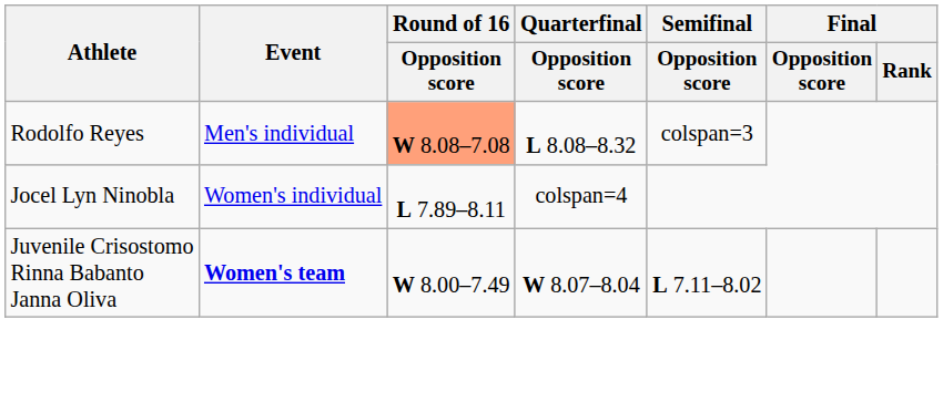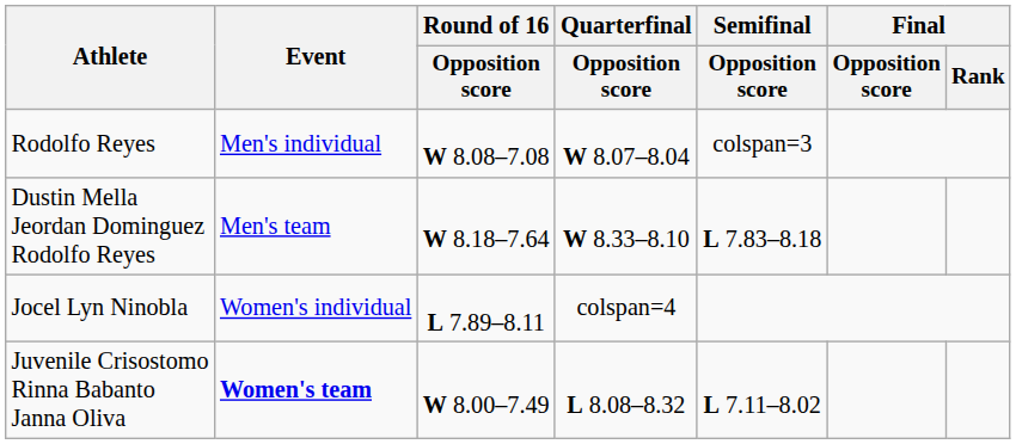Rodolfo Reyes | Round of 16 / Opposition score: lightsalmon background -> no background
Rodolfo Reyes | Quarterfinal / Opposition score: L 8.08–8.32 -> W 8.07–8.04
+ row: Dustin Mella Jeordan Dominguez Rodolfo Reyes | Men's team | W 8.18–7.64 | W 8.33–8.10 | L 7.83–8.18
Juvenile Crisostomo Rinna Babanto Janna Oliva | Quarterfinal / Opposition score: W 8.07–8.04 -> L 8.08–8.32
